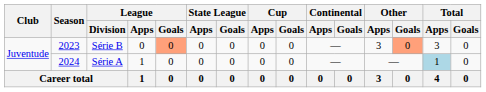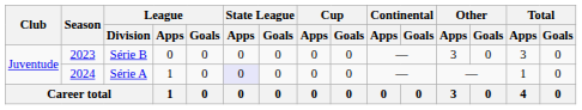Série B | League / Goals: lightsalmon background -> no background
Série B | Other / Goals: lightsalmon background -> no background
Série A | State League / Apps: no background -> lavender background
Série A | Total / Apps: lightblue background -> no background
